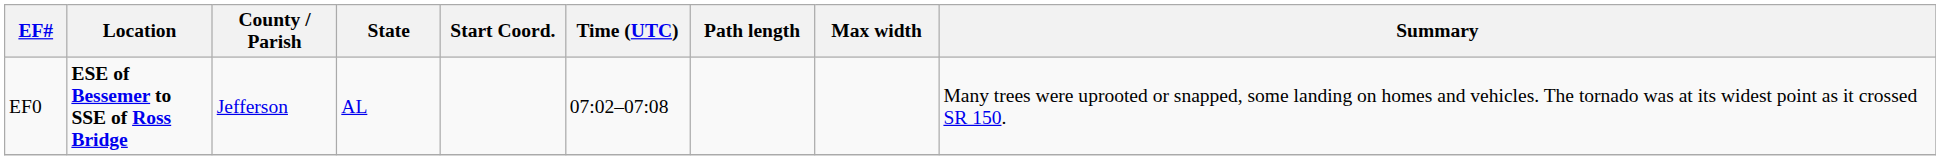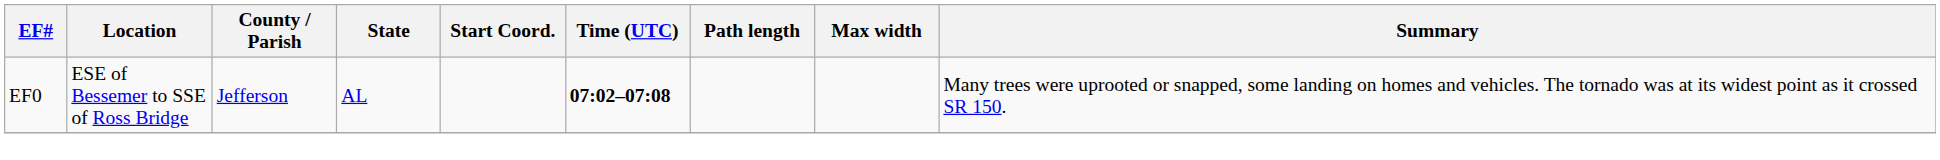EF0 | Location: bold -> normal
EF0 | Time (UTC): normal -> bold
